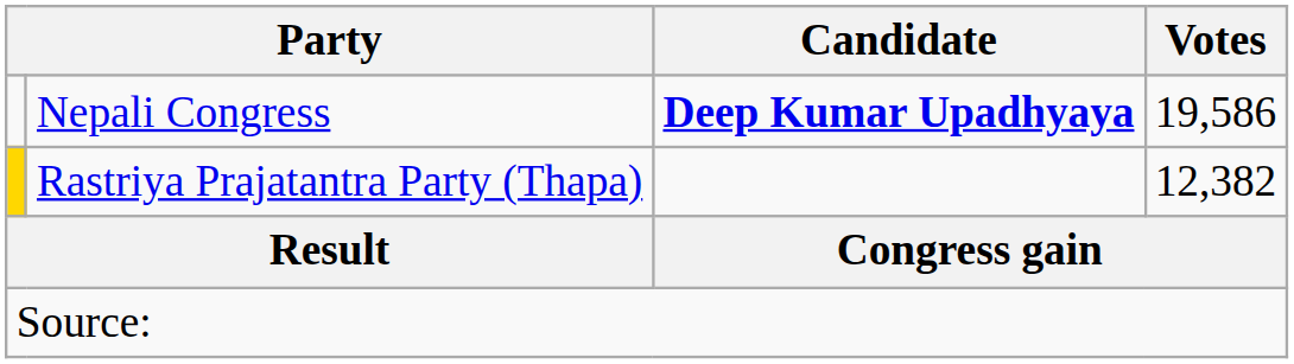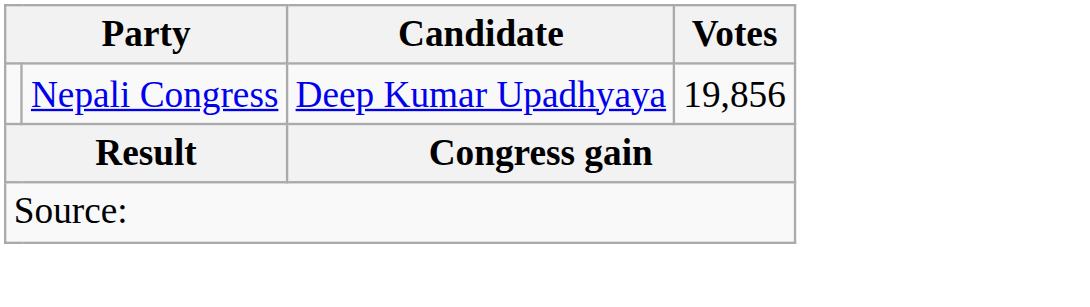Nepali Congress | Candidate: bold -> normal
Nepali Congress | Votes: 19,586 -> 19,856
- row: Rastriya Prajatantra Party (Thapa) | 12,382
